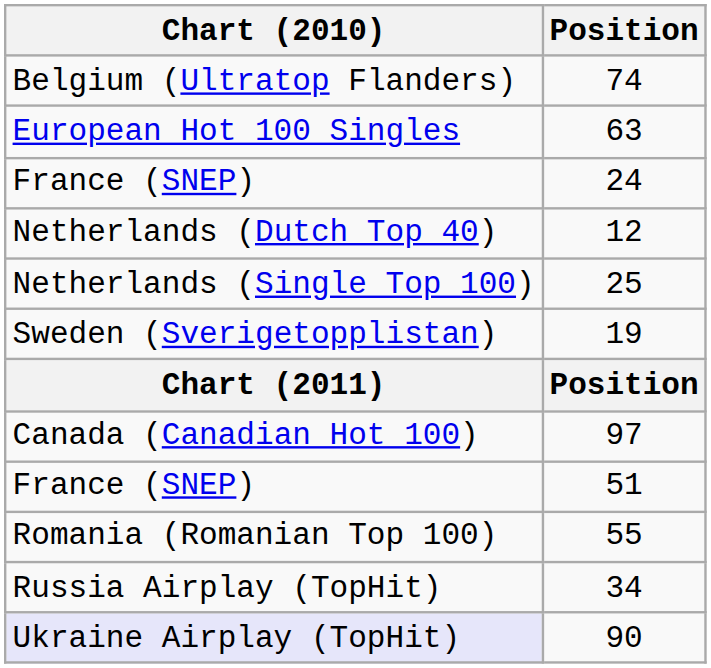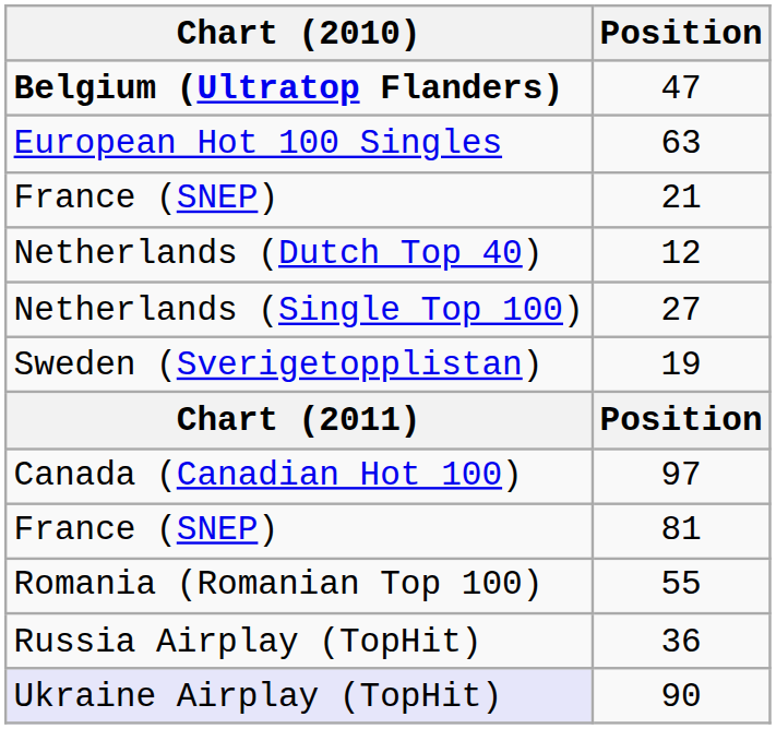row 2 | Chart (2010): normal -> bold
row 2 | Position: 74 -> 47
row 4 | Position: 24 -> 21
row 6 | Position: 25 -> 27
row 10 | Position: 51 -> 81
row 12 | Position: 34 -> 36
